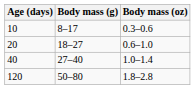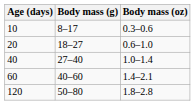+ row: 60 | 40–60 | 1.4–2.1
